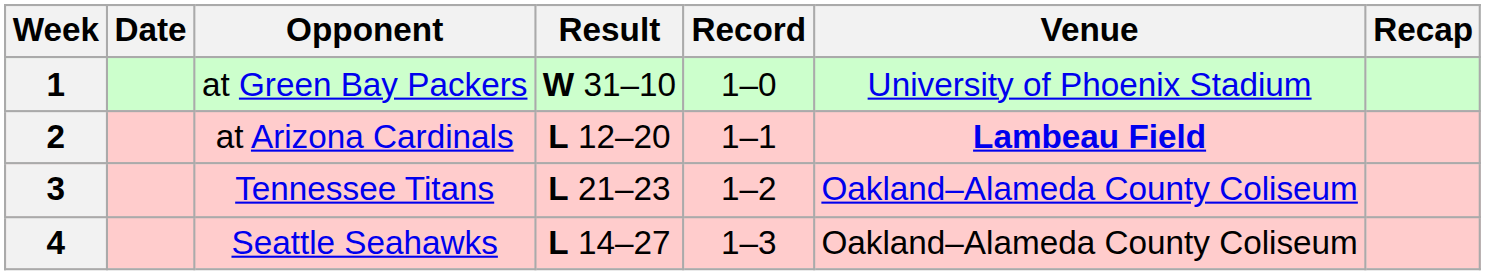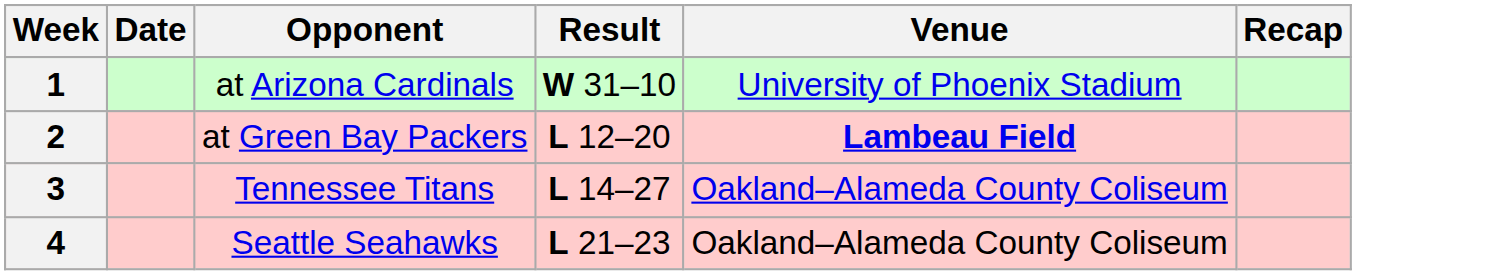- column: Record | 1–0 | 1–1 | 1–2 | 1–3
1 | Opponent: at Green Bay Packers -> at Arizona Cardinals
2 | Opponent: at Arizona Cardinals -> at Green Bay Packers
3 | Result: L 21–23 -> L 14–27
4 | Result: L 14–27 -> L 21–23
